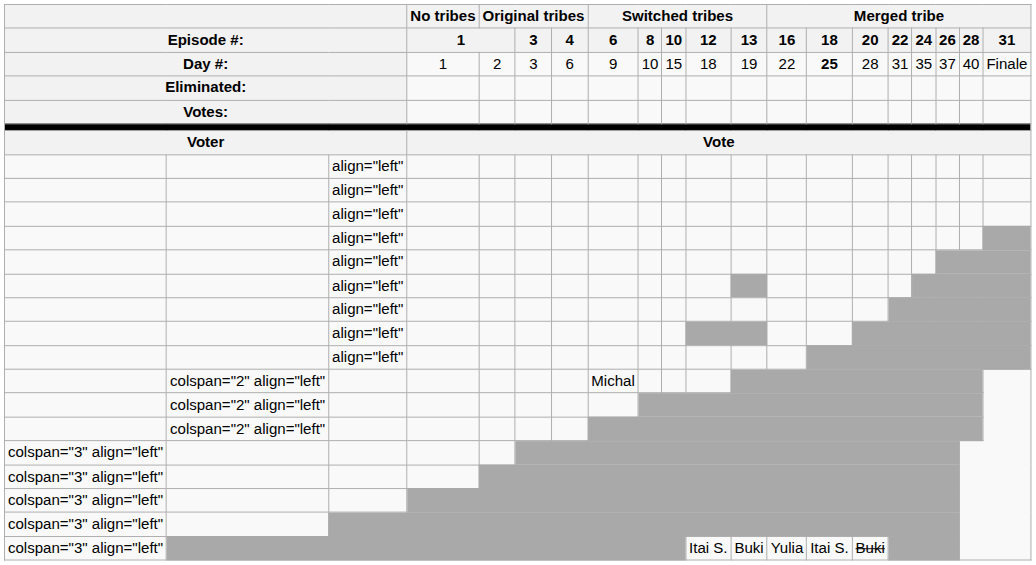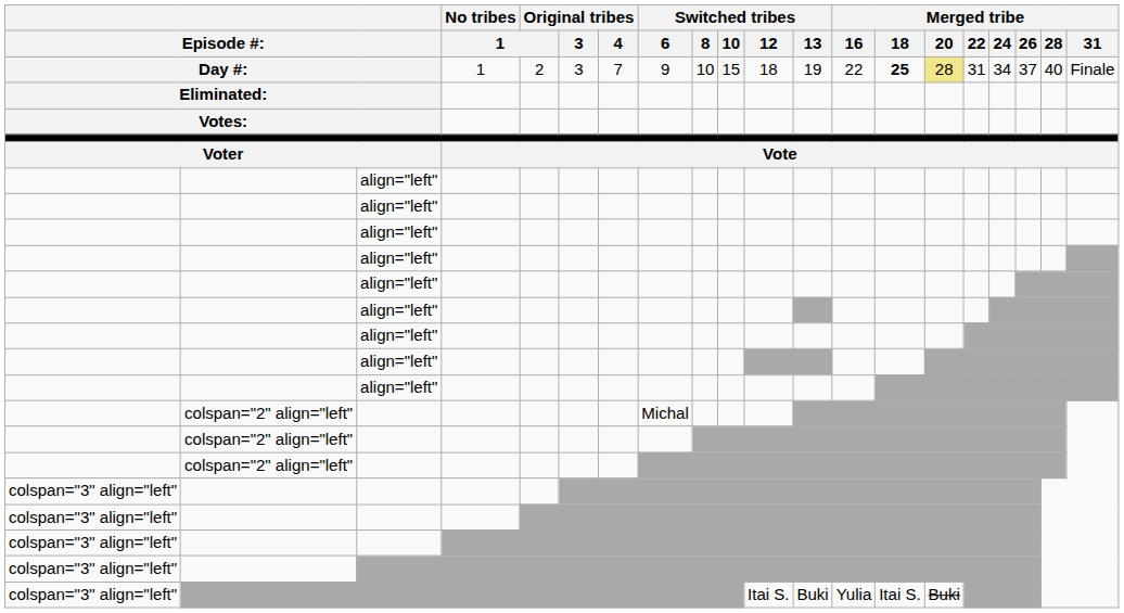Day #: | Original tribes / 4: 6 -> 7
Day #: | Merged tribe / 20: no background -> khaki background
Day #: | Merged tribe / 24: 35 -> 34
